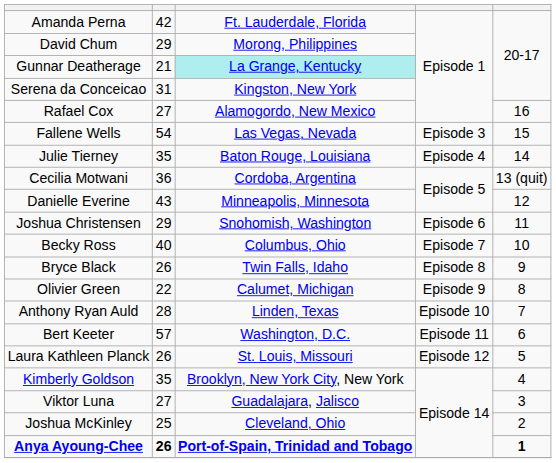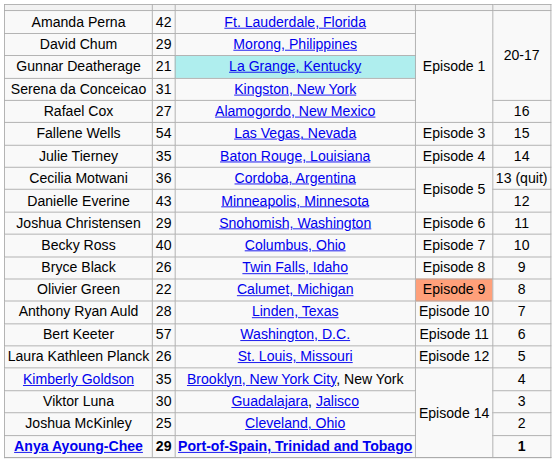Olivier Green | column 4: no background -> lightsalmon background
Viktor Luna | column 2: 27 -> 30
Anya Ayoung-Chee | column 2: 26 -> 29
